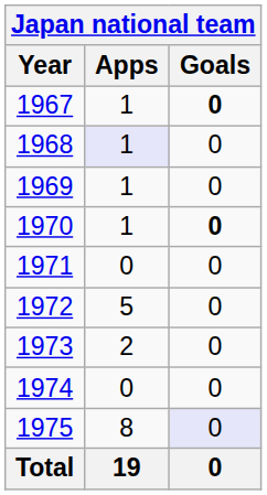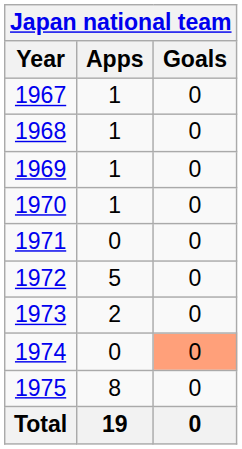1967 | Goals: bold -> normal
1968 | Apps: lavender background -> no background
1970 | Goals: bold -> normal
1974 | Goals: no background -> lightsalmon background
1975 | Goals: lavender background -> no background
